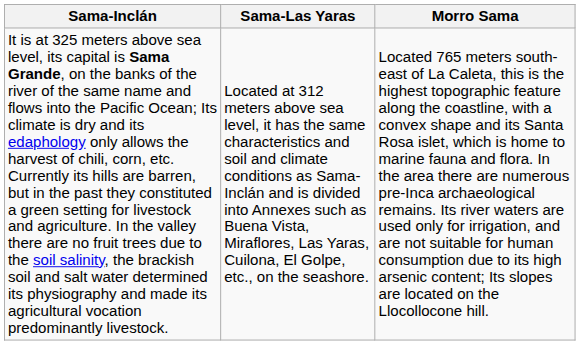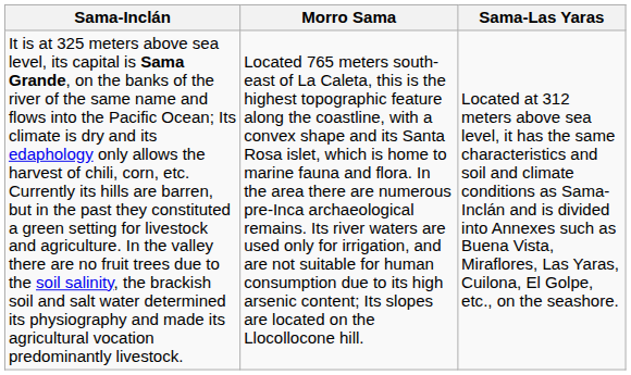columns swapped: Sama-Las Yaras <-> Morro Sama
